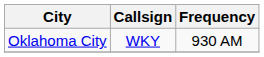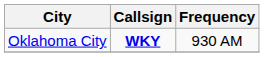Oklahoma City | Callsign: normal -> bold
